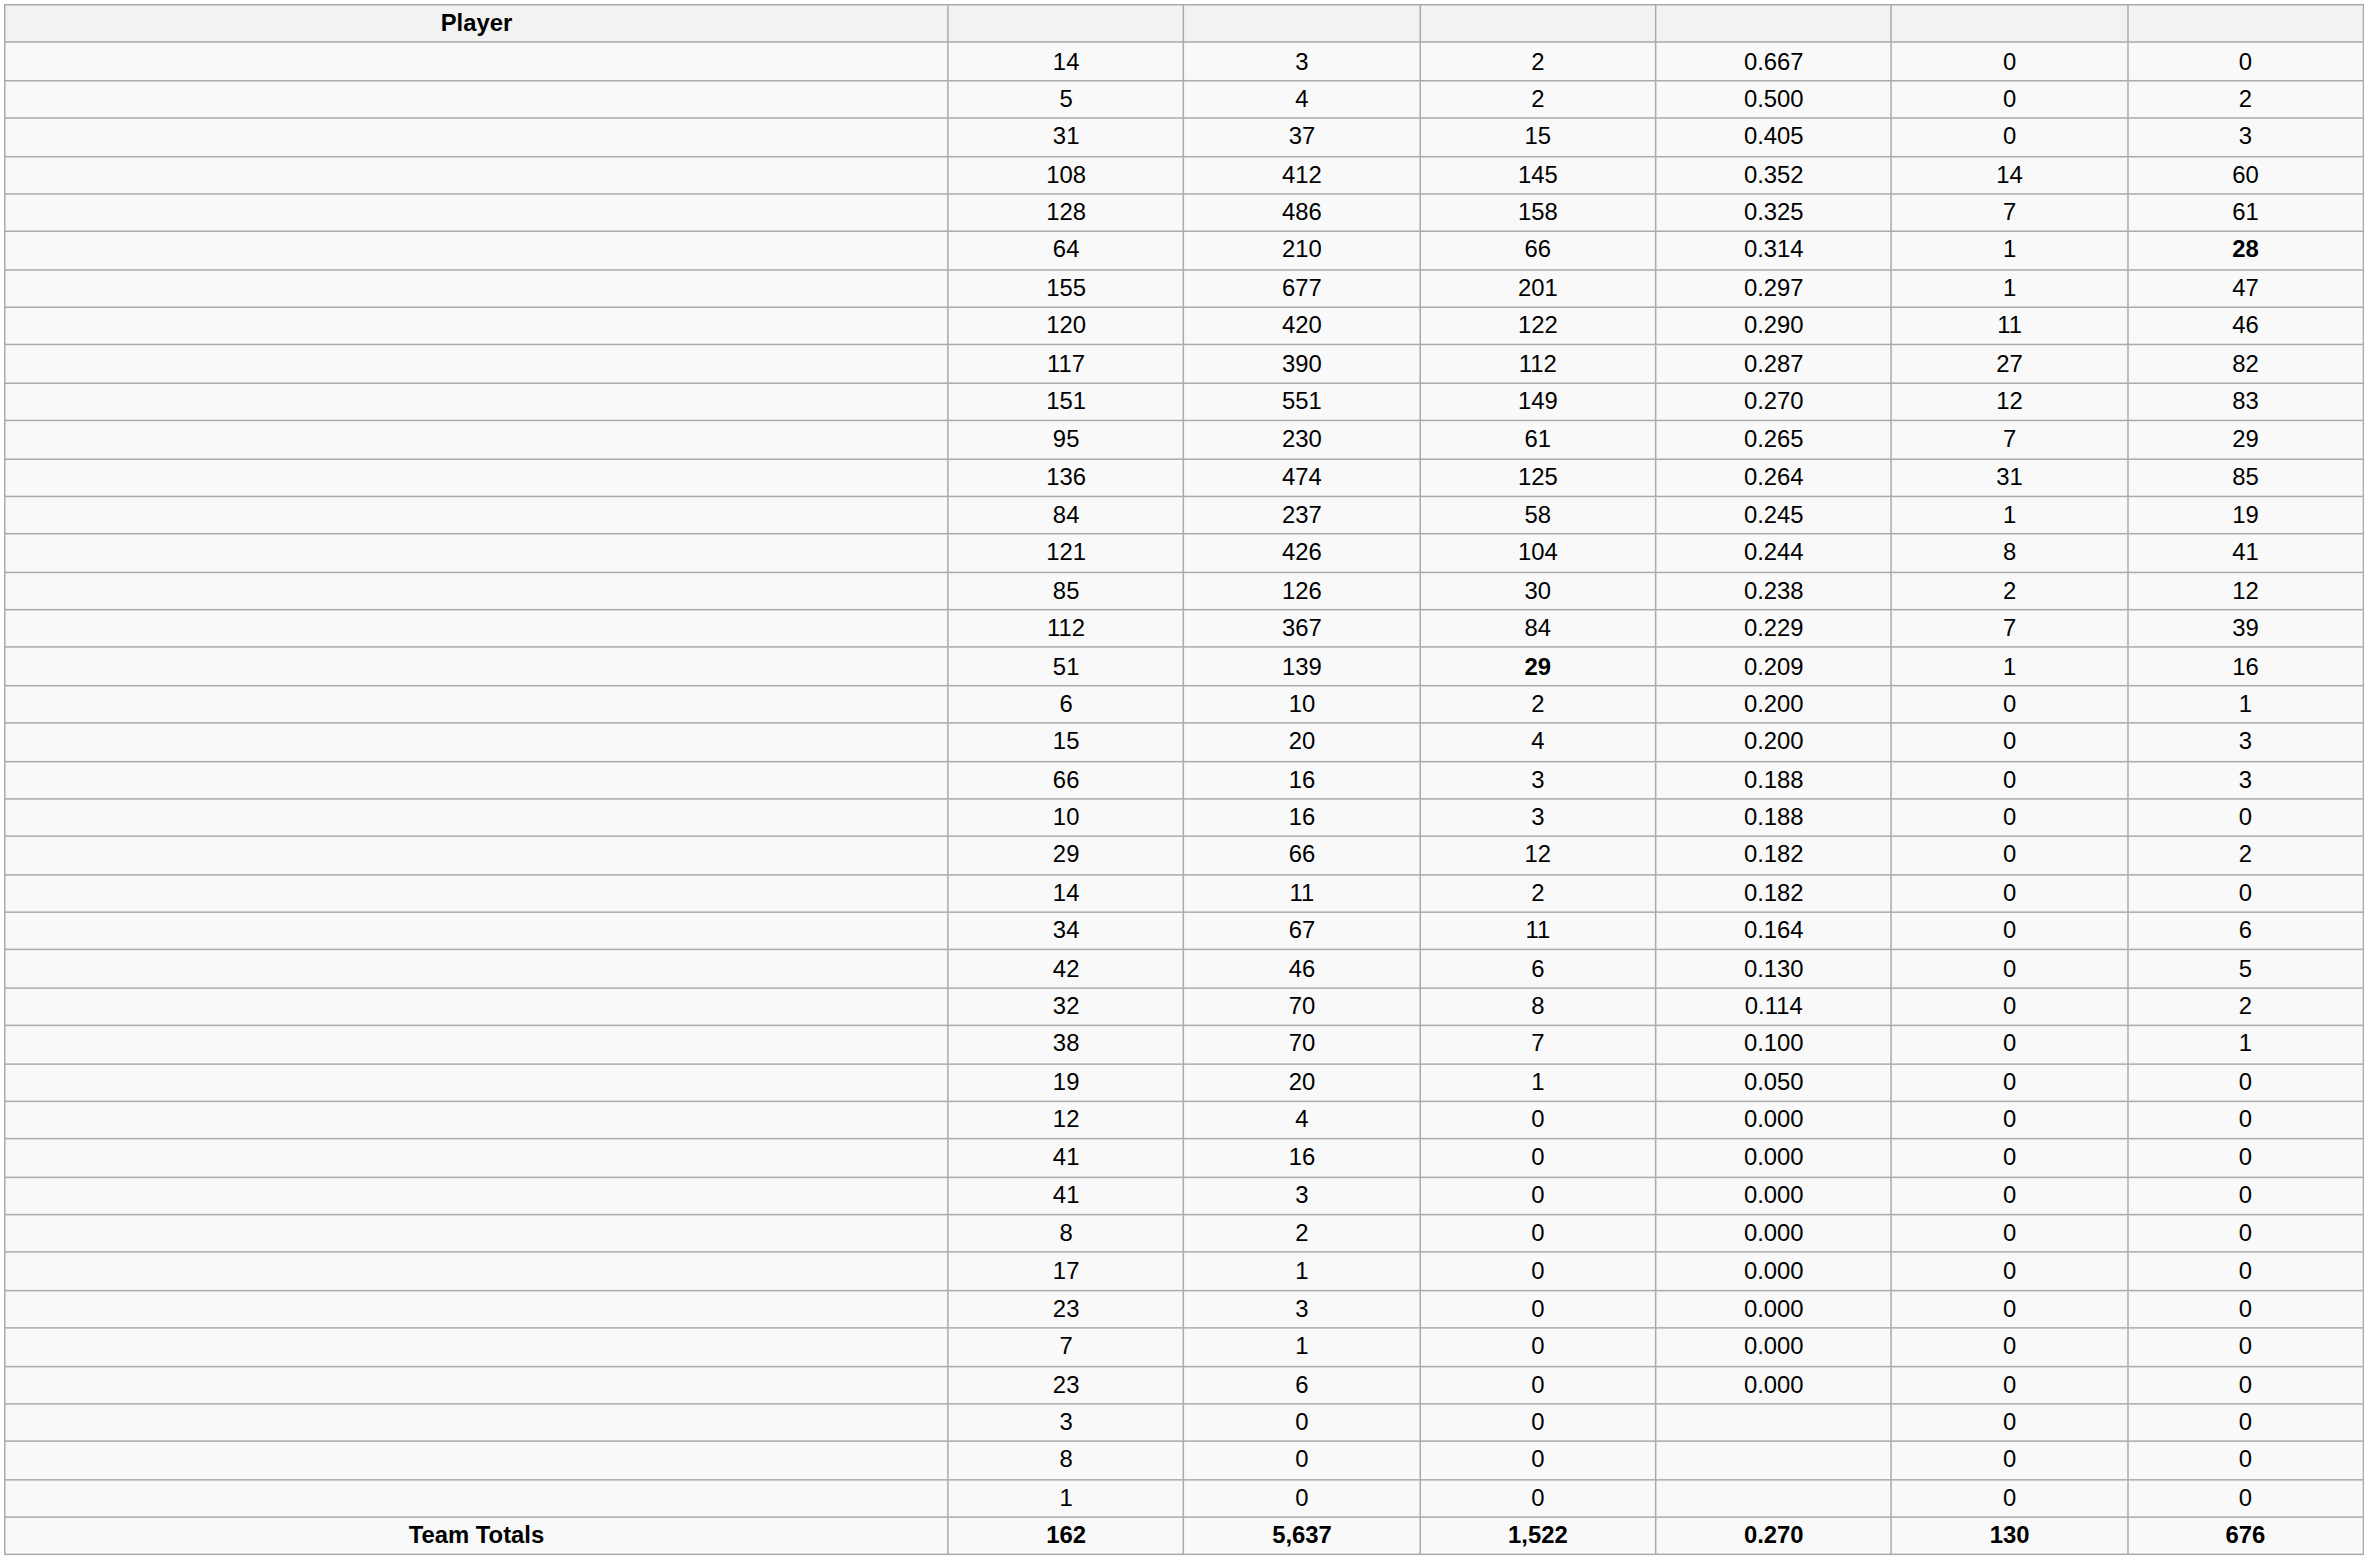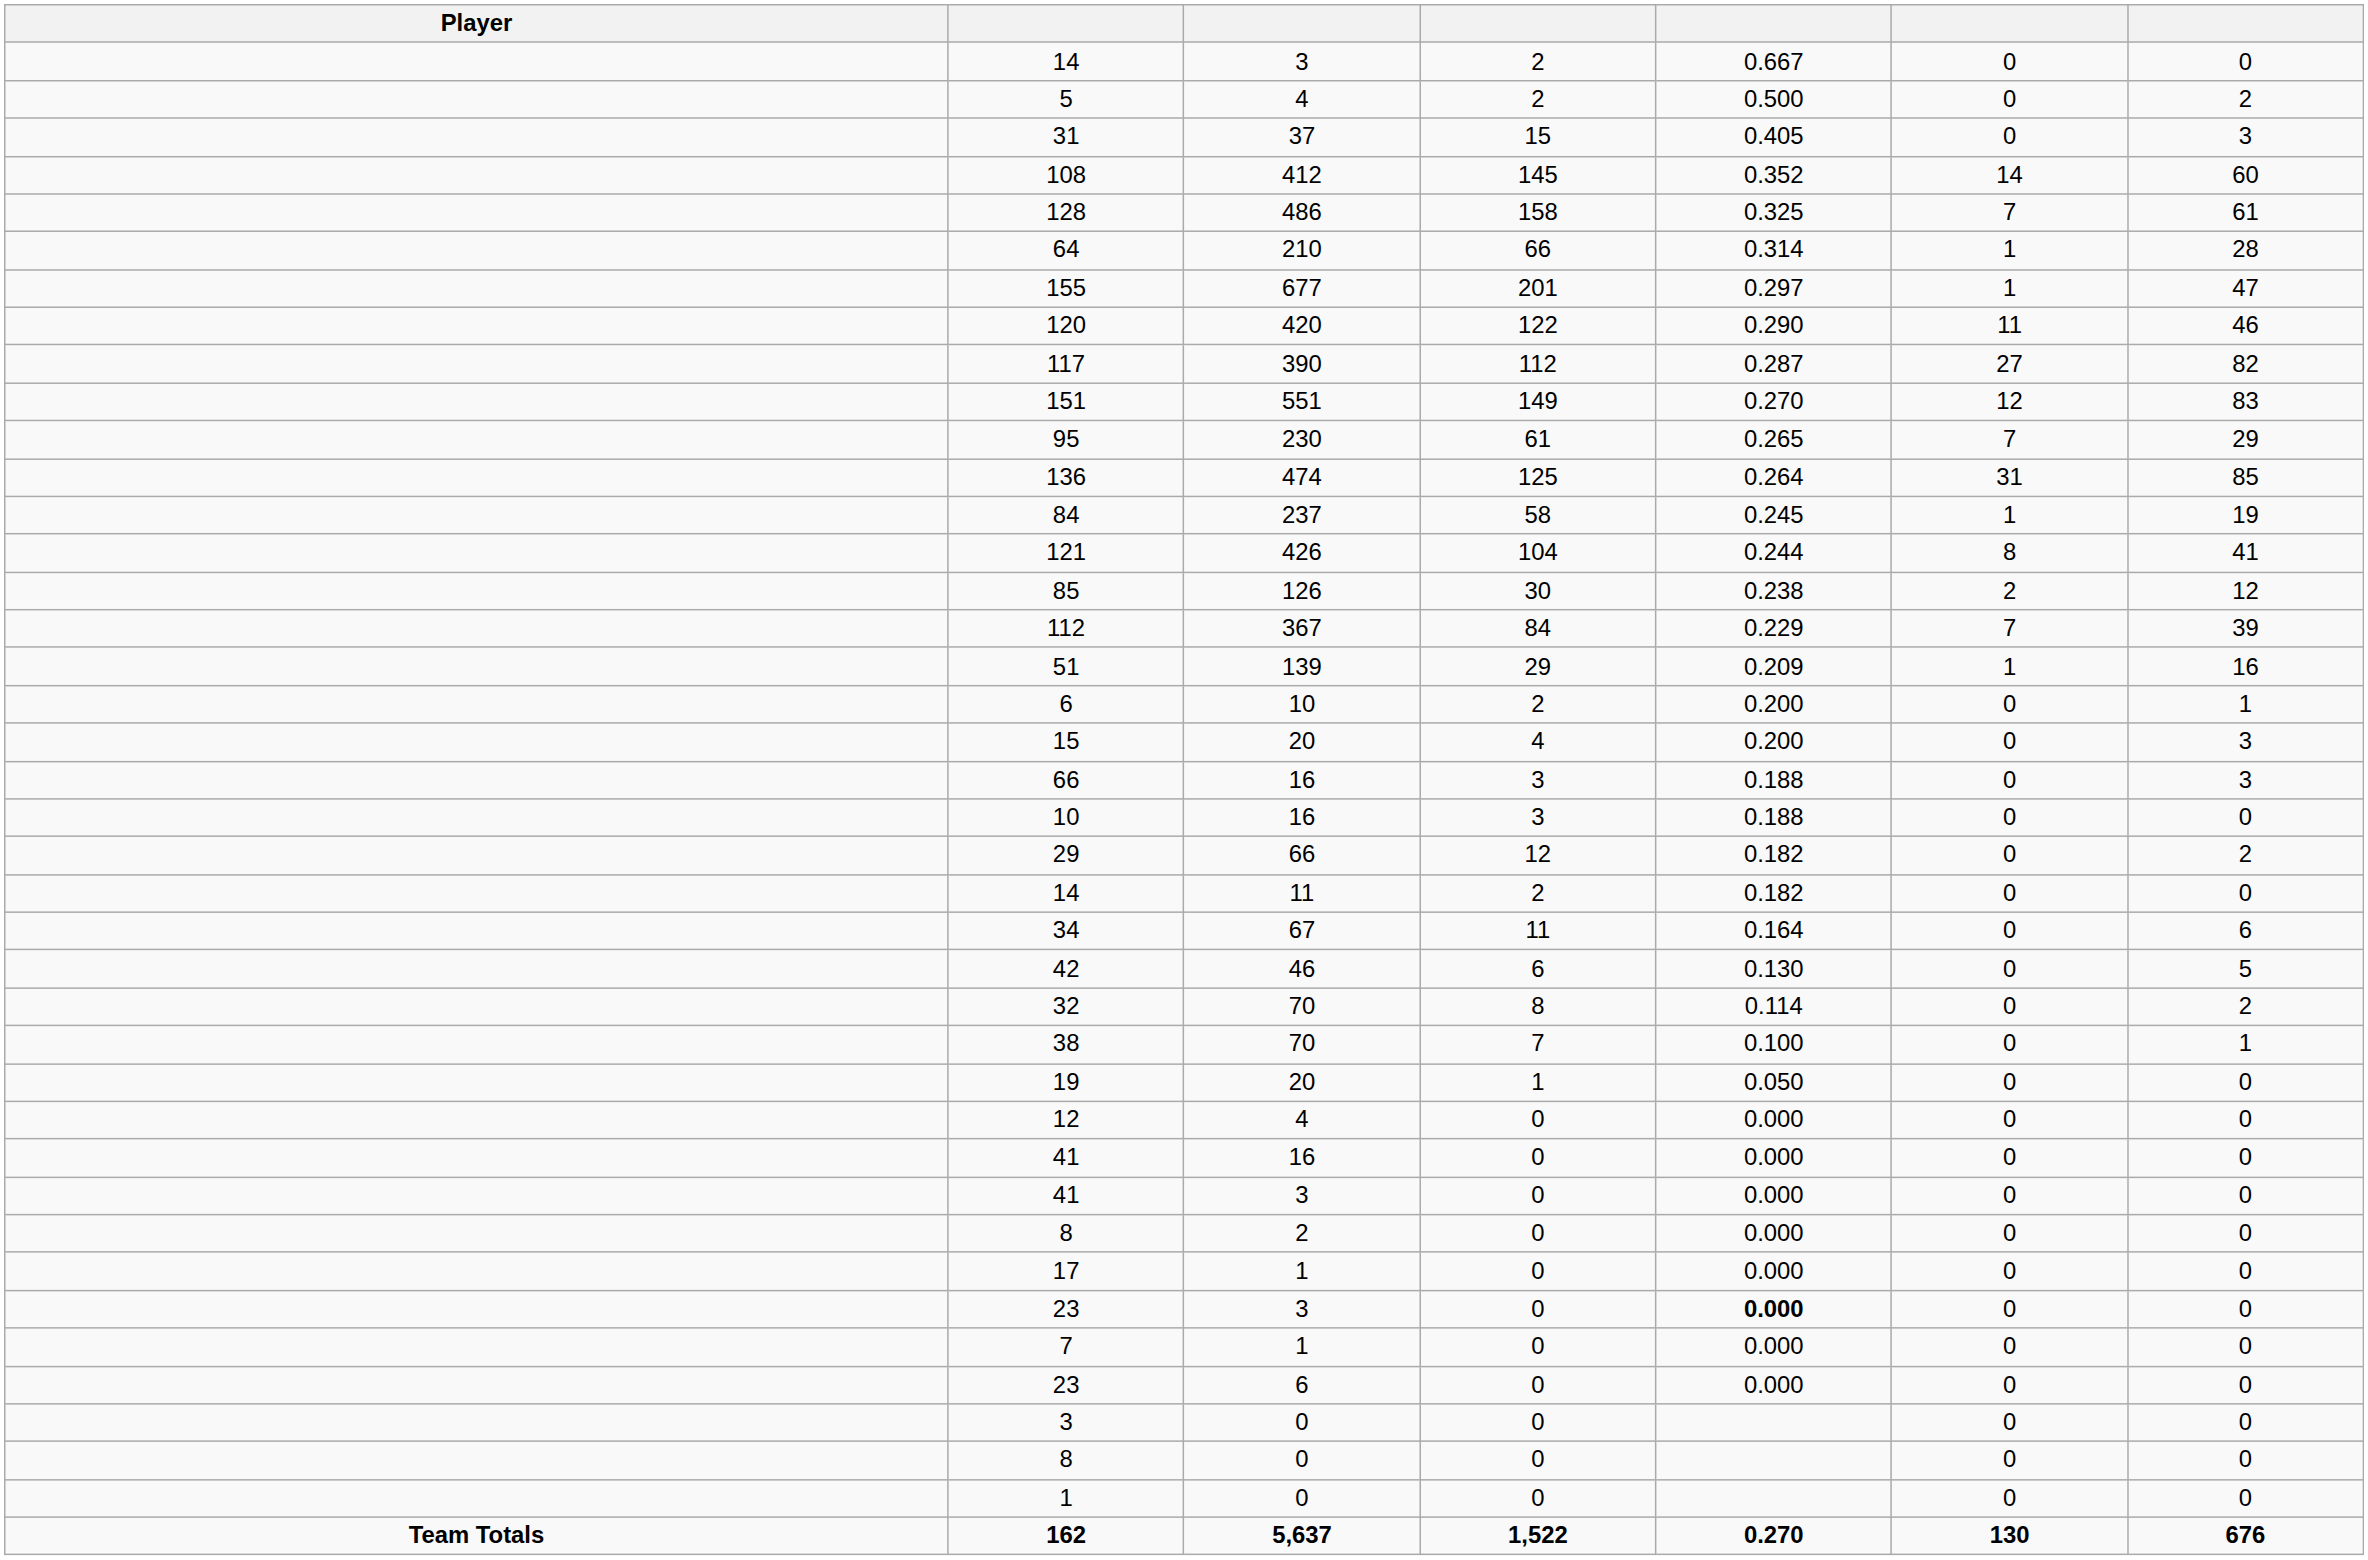64 | column 7: bold -> normal
51 | column 4: bold -> normal
23 / 3 | column 5: normal -> bold
